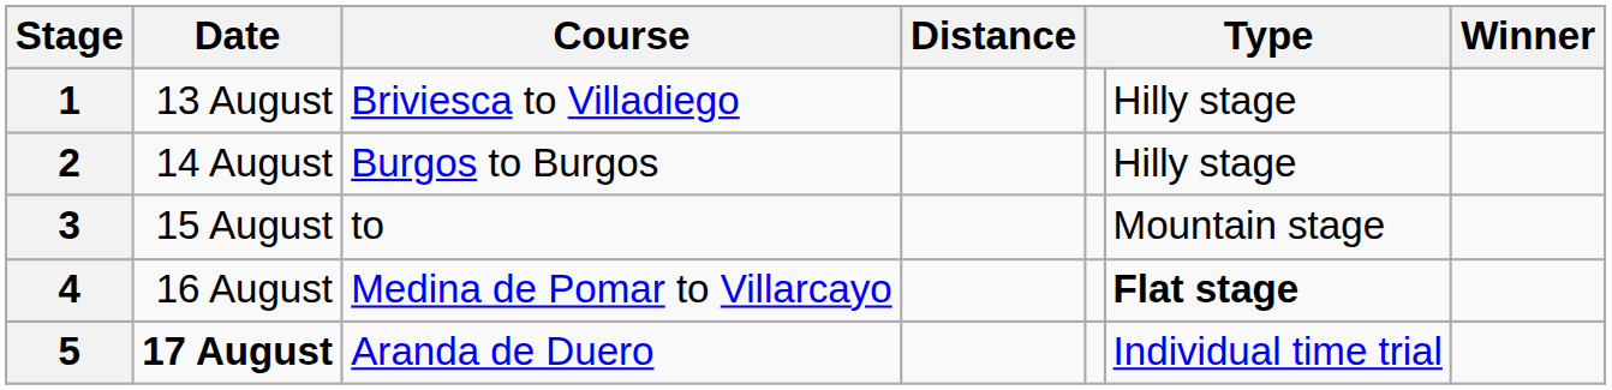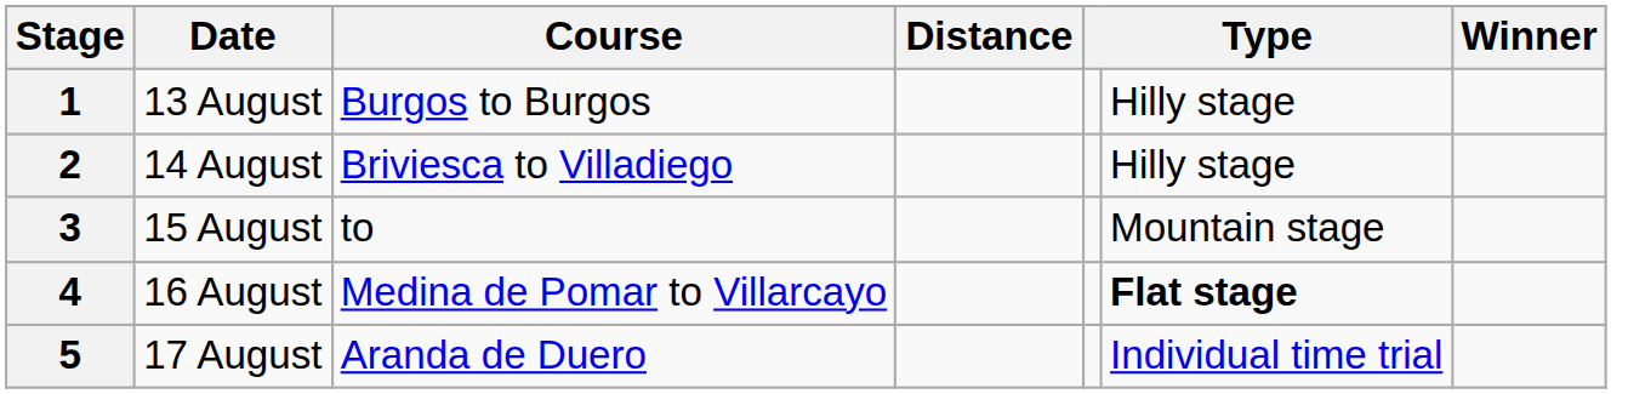1 | Course: Briviesca to Villadiego -> Burgos to Burgos
2 | Course: Burgos to Burgos -> Briviesca to Villadiego
5 | Date: bold -> normal
